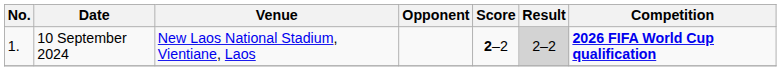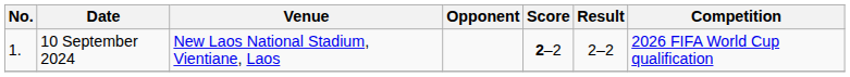10 September 2024 | Result: lightgrey background -> no background
10 September 2024 | Competition: bold -> normal
